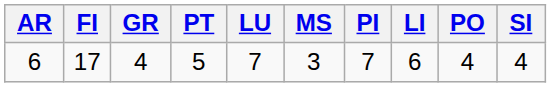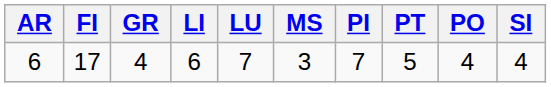columns swapped: LI <-> PT
